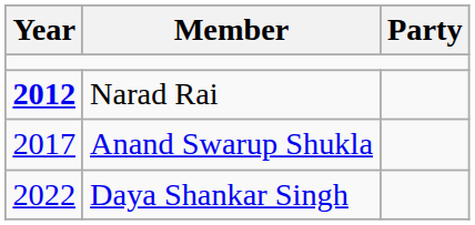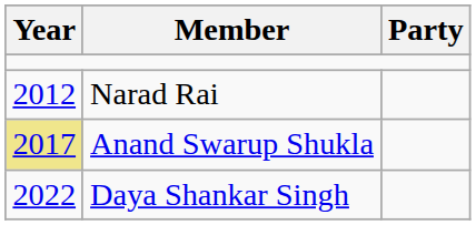Narad Rai | Year: bold -> normal
Anand Swarup Shukla | Year: no background -> khaki background
